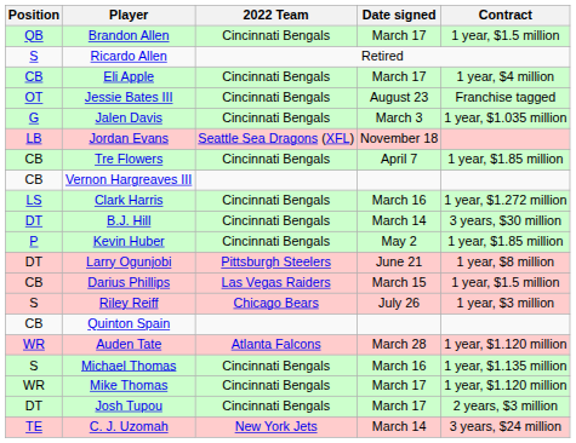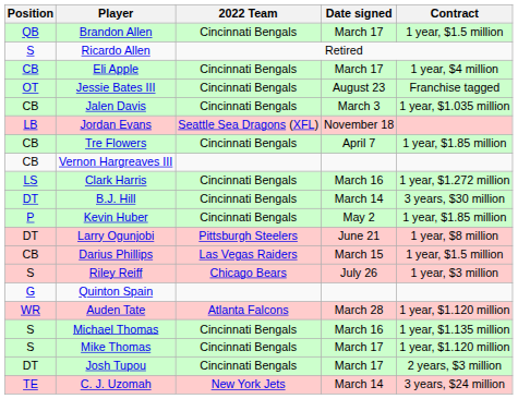Jalen Davis | Position: G -> CB
Quinton Spain | Position: CB -> G
Mike Thomas | Position: WR -> S
